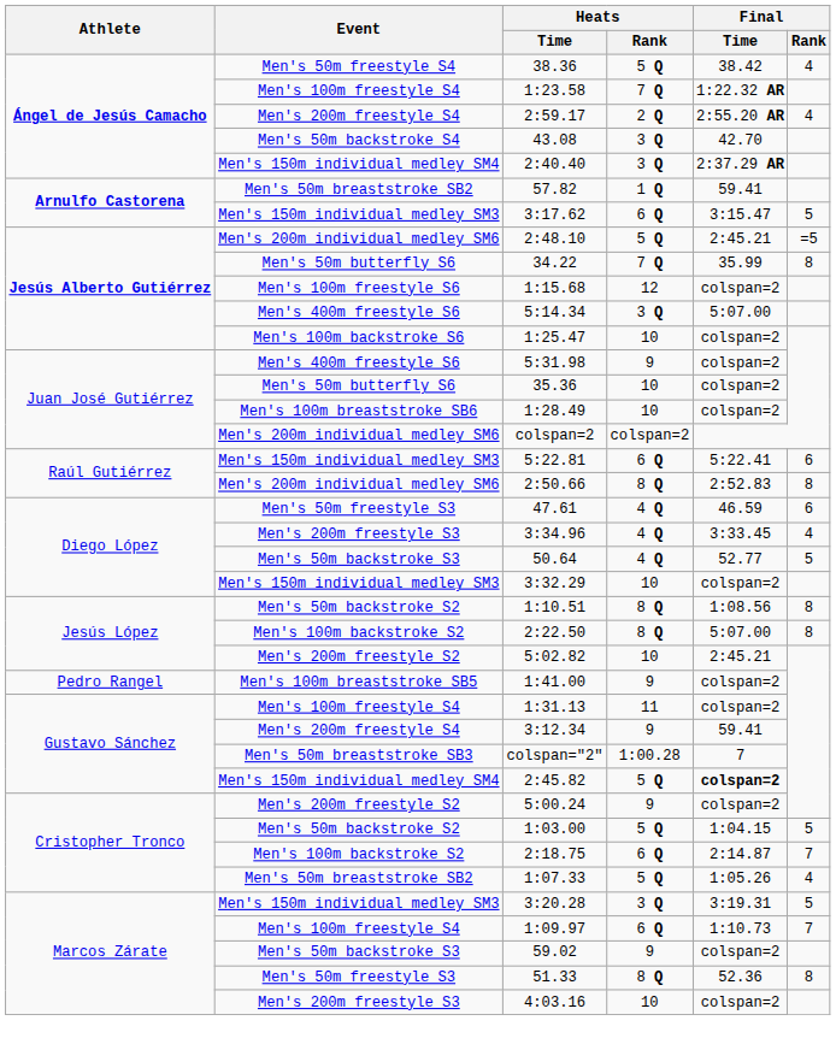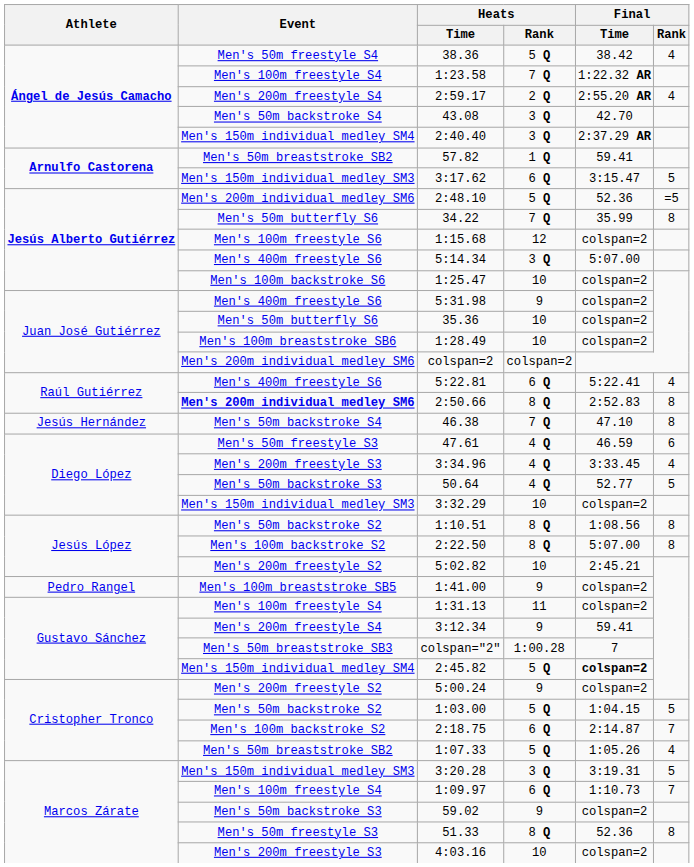2:48.10 | Final / Time: 2:45.21 -> 52.36
5:22.81 | Event: Men's 150m individual medley SM3 -> Men's 400m freestyle S6
5:22.81 | Final / Rank: 6 -> 4
2:50.66 | Event: normal -> bold
+ row: Jesús Hernández | Men's 50m backstroke S4 | 46.38 | 7 Q | 47.10 | 8
